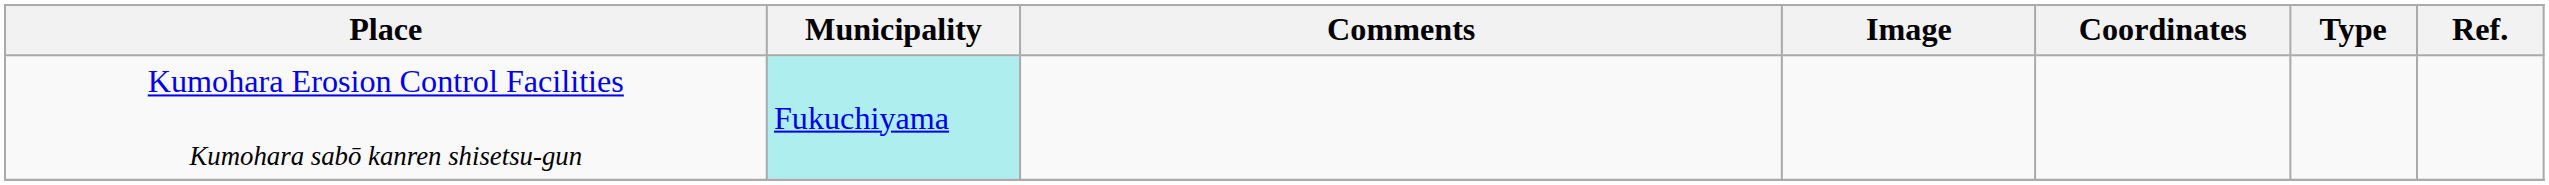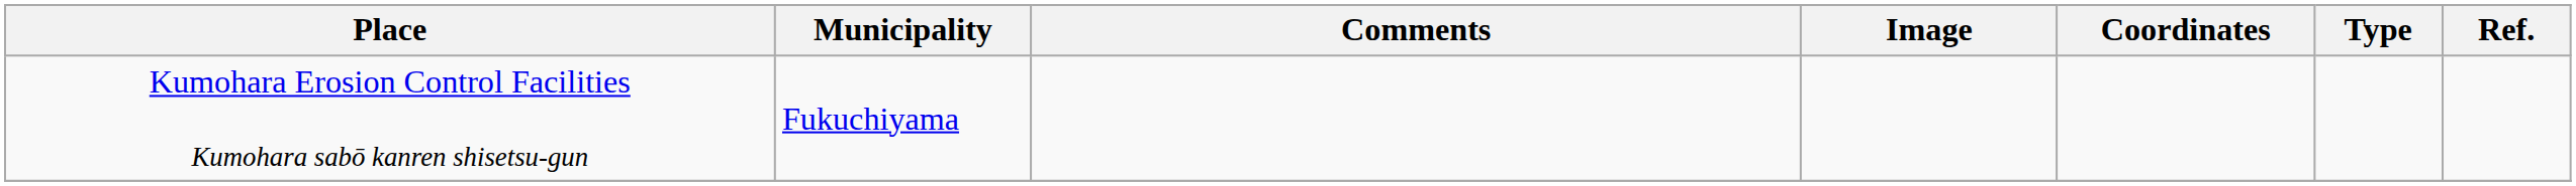row 2 | Municipality: paleturquoise background -> no background
